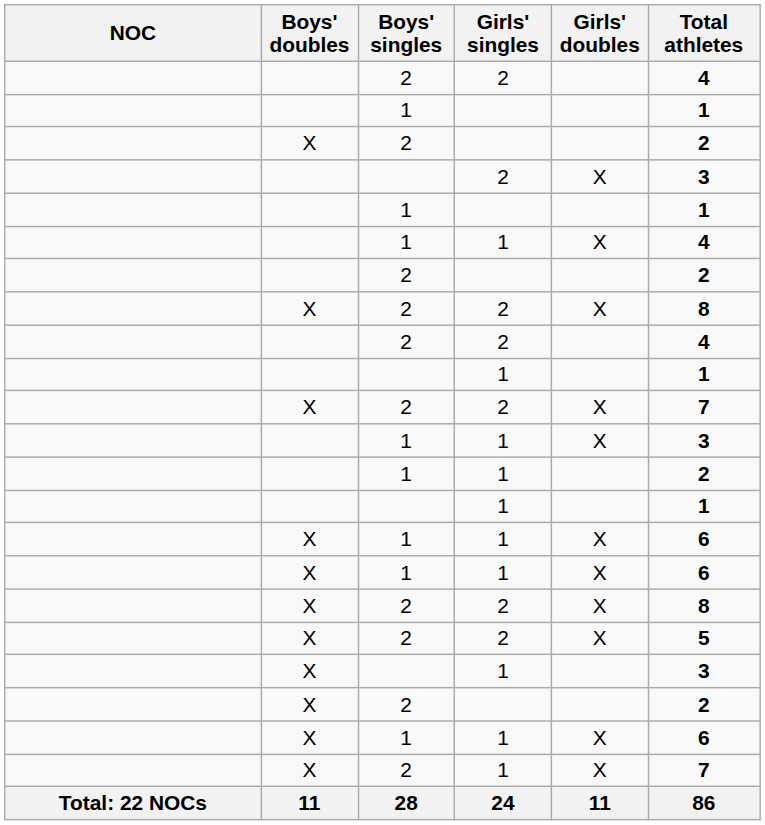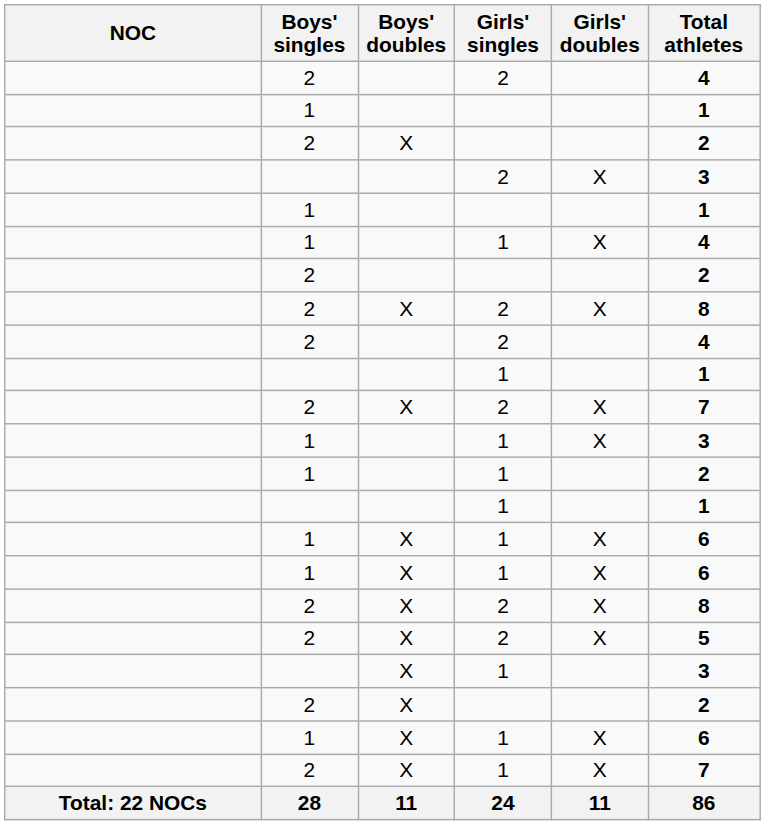columns swapped: Boys' singles <-> Boys' doubles
